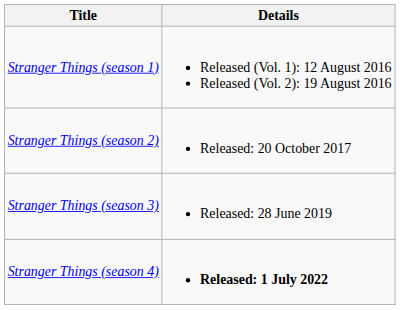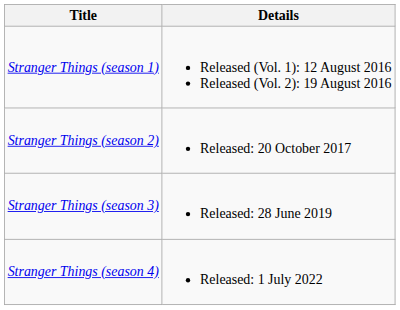Stranger Things (season 4) | Details: bold -> normal
